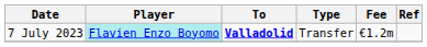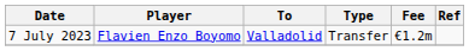7 July 2023 | Player: paleturquoise background -> no background
7 July 2023 | To: bold -> normal
